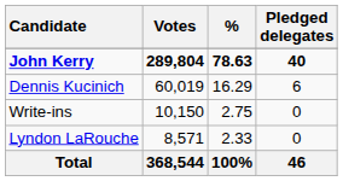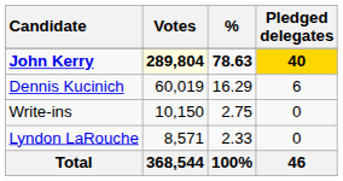John Kerry | Votes: no background -> lightyellow background
John Kerry | Pledged delegates: no background -> gold background
